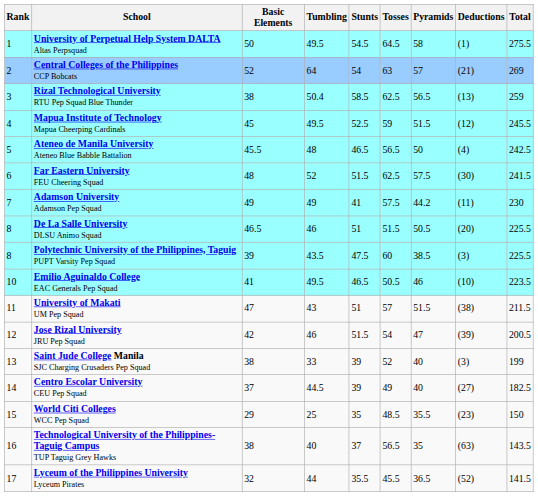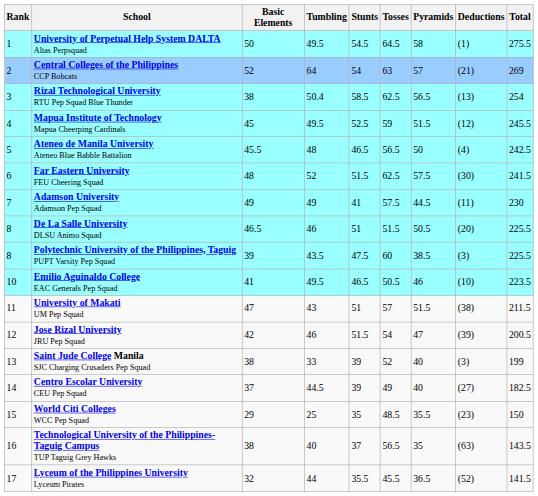Rizal Technological University RTU Pep Squad Blue Thunder | Total: 259 -> 254
Adamson University Adamson Pep Squad | Pyramids: 44.2 -> 44.5
